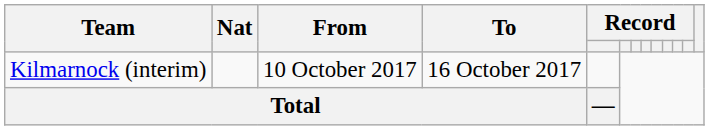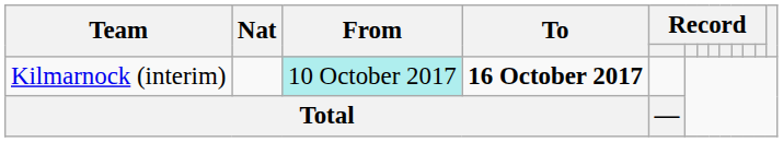Kilmarnock (interim) | From: no background -> paleturquoise background
Kilmarnock (interim) | To: normal -> bold
